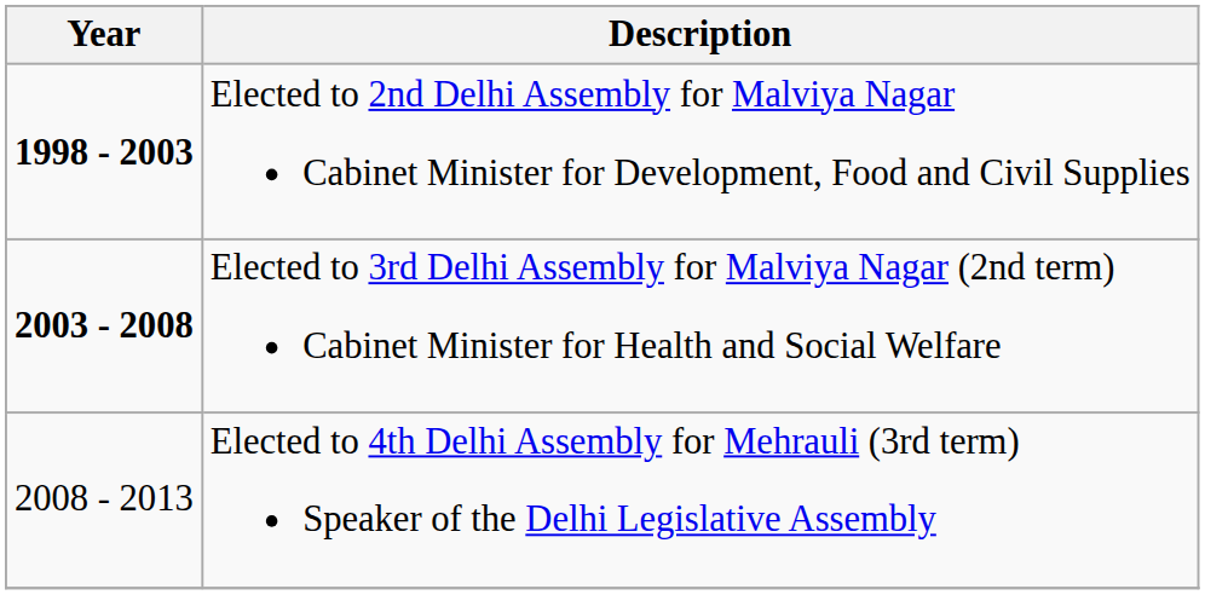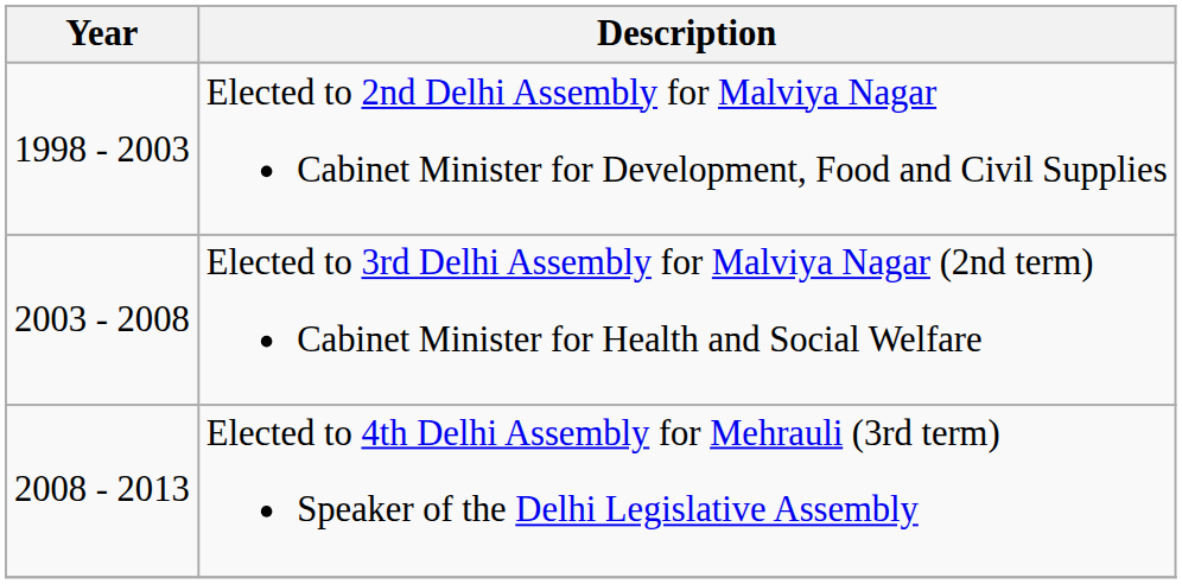row 2 | Year: bold -> normal
row 3 | Year: bold -> normal
